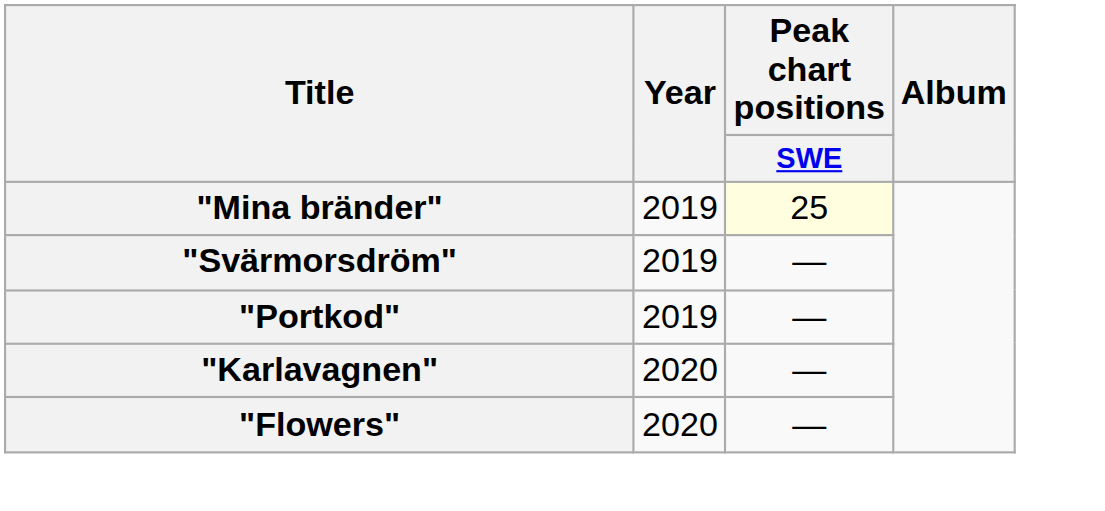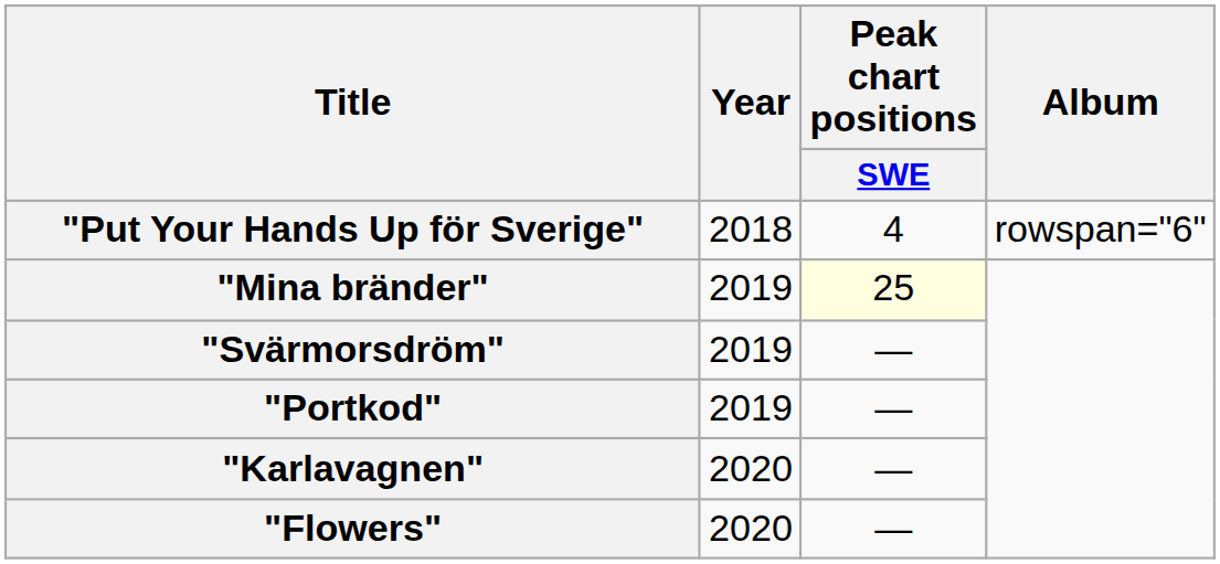+ row: "Put Your Hands Up för Sverige" | 2018 | 4 | rowspan="6"
